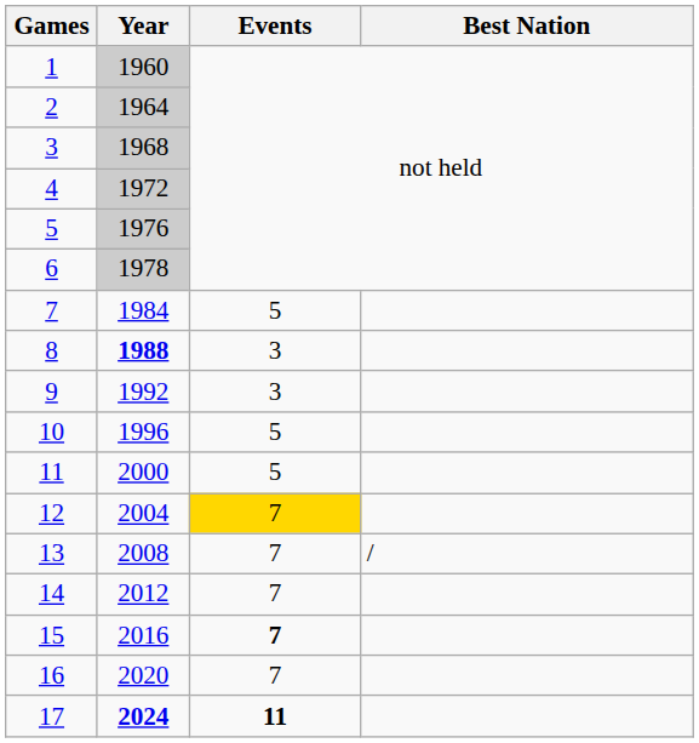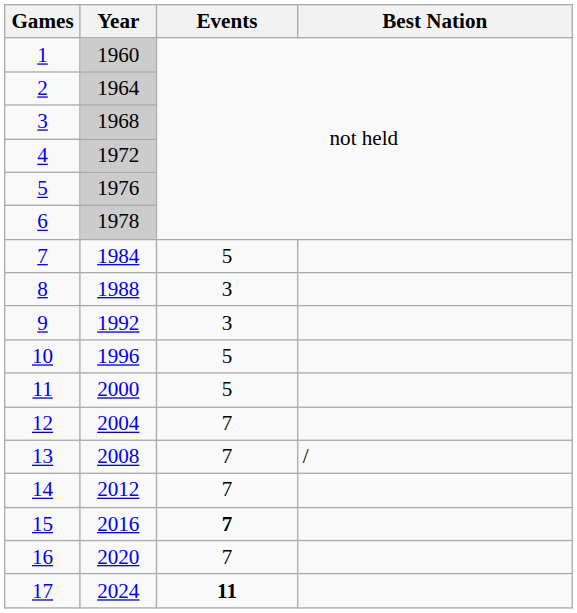8 | Year: bold -> normal
12 | Events: gold background -> no background
17 | Year: bold -> normal
